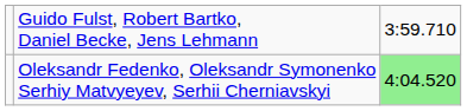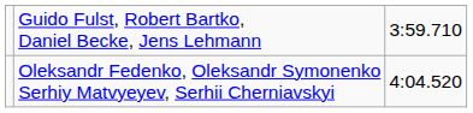row 2 | column 3: lightgreen background -> no background
